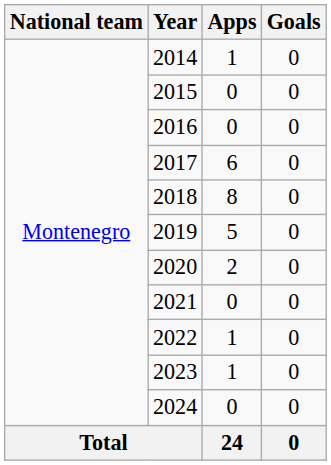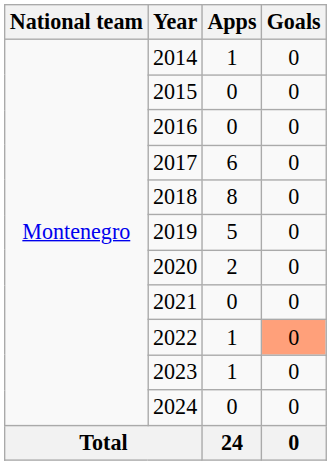2022 | Goals: no background -> lightsalmon background
